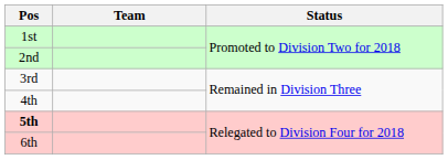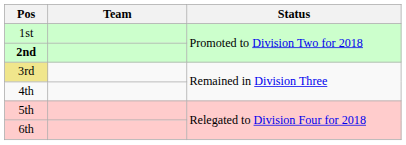2nd | Pos: normal -> bold
3rd | Pos: no background -> khaki background
5th | Pos: bold -> normal
